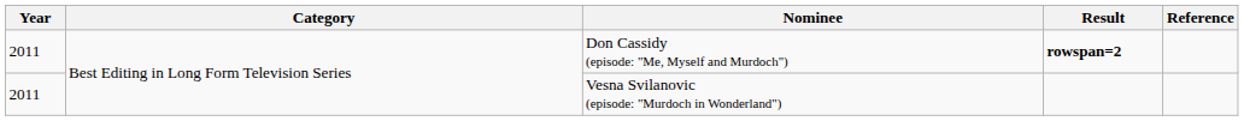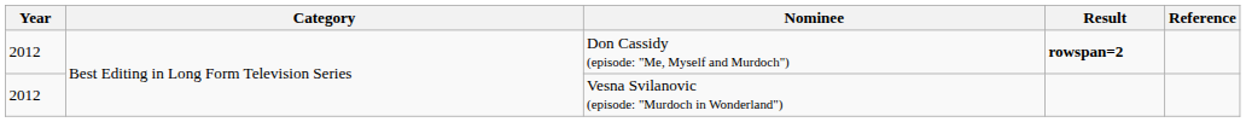Don Cassidy (episode: "Me, Myself and Murdoch") | Year: 2011 -> 2012
Vesna Svilanovic (episode: "Murdoch in Wonderland") | Year: 2011 -> 2012
